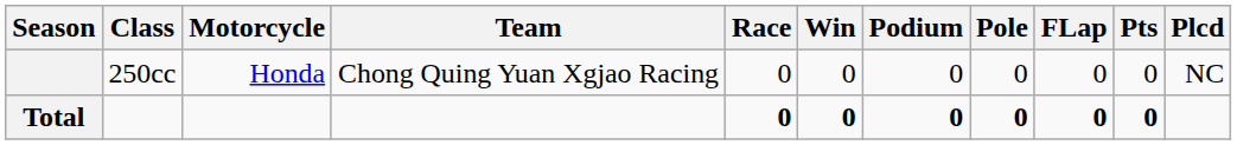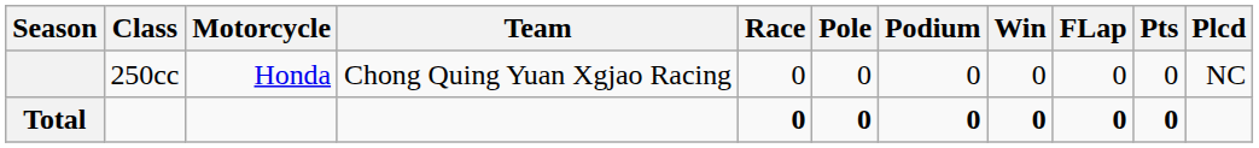columns swapped: Win <-> Pole
